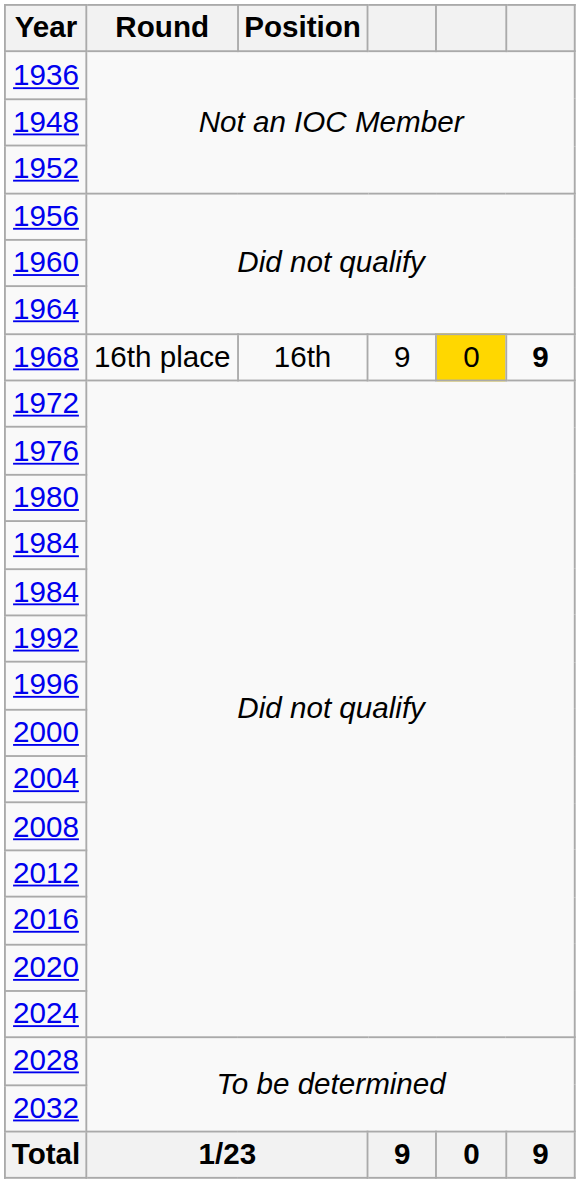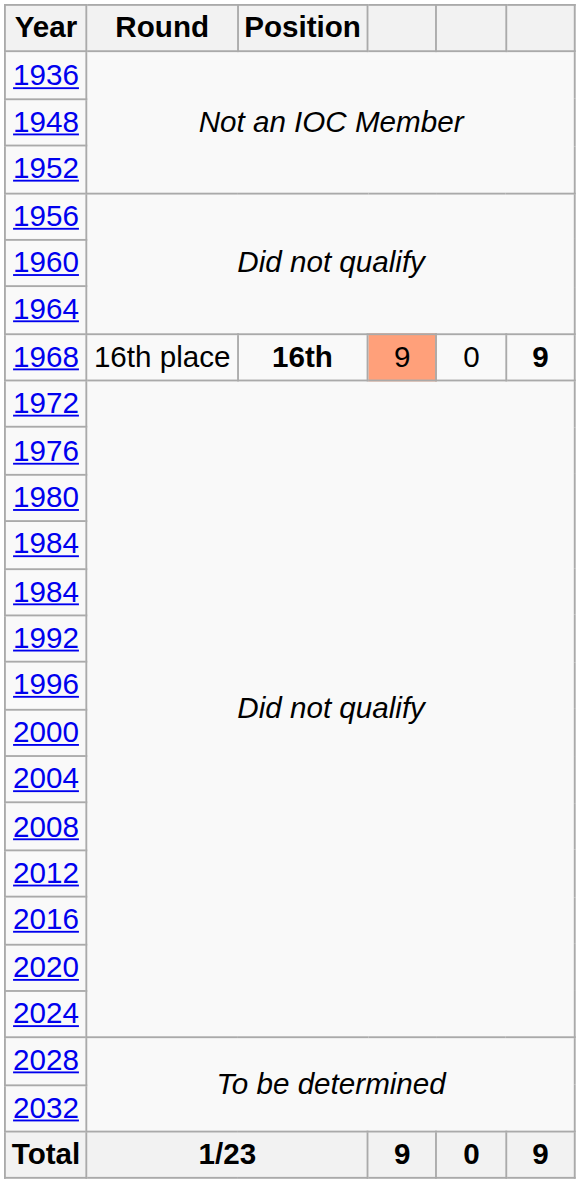1968 | Position: normal -> bold
1968 | column 4: no background -> lightsalmon background
1968 | column 5: gold background -> no background
